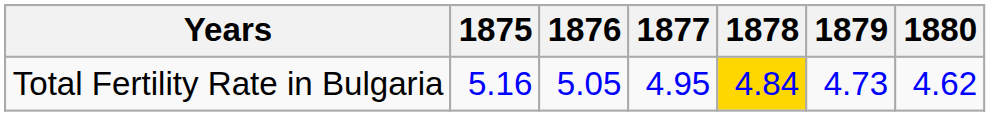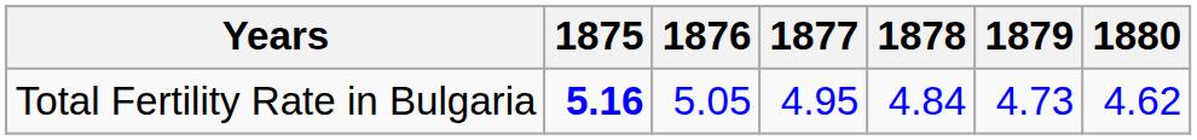row 2 | 1875: normal -> bold
row 2 | 1878: gold background -> no background
